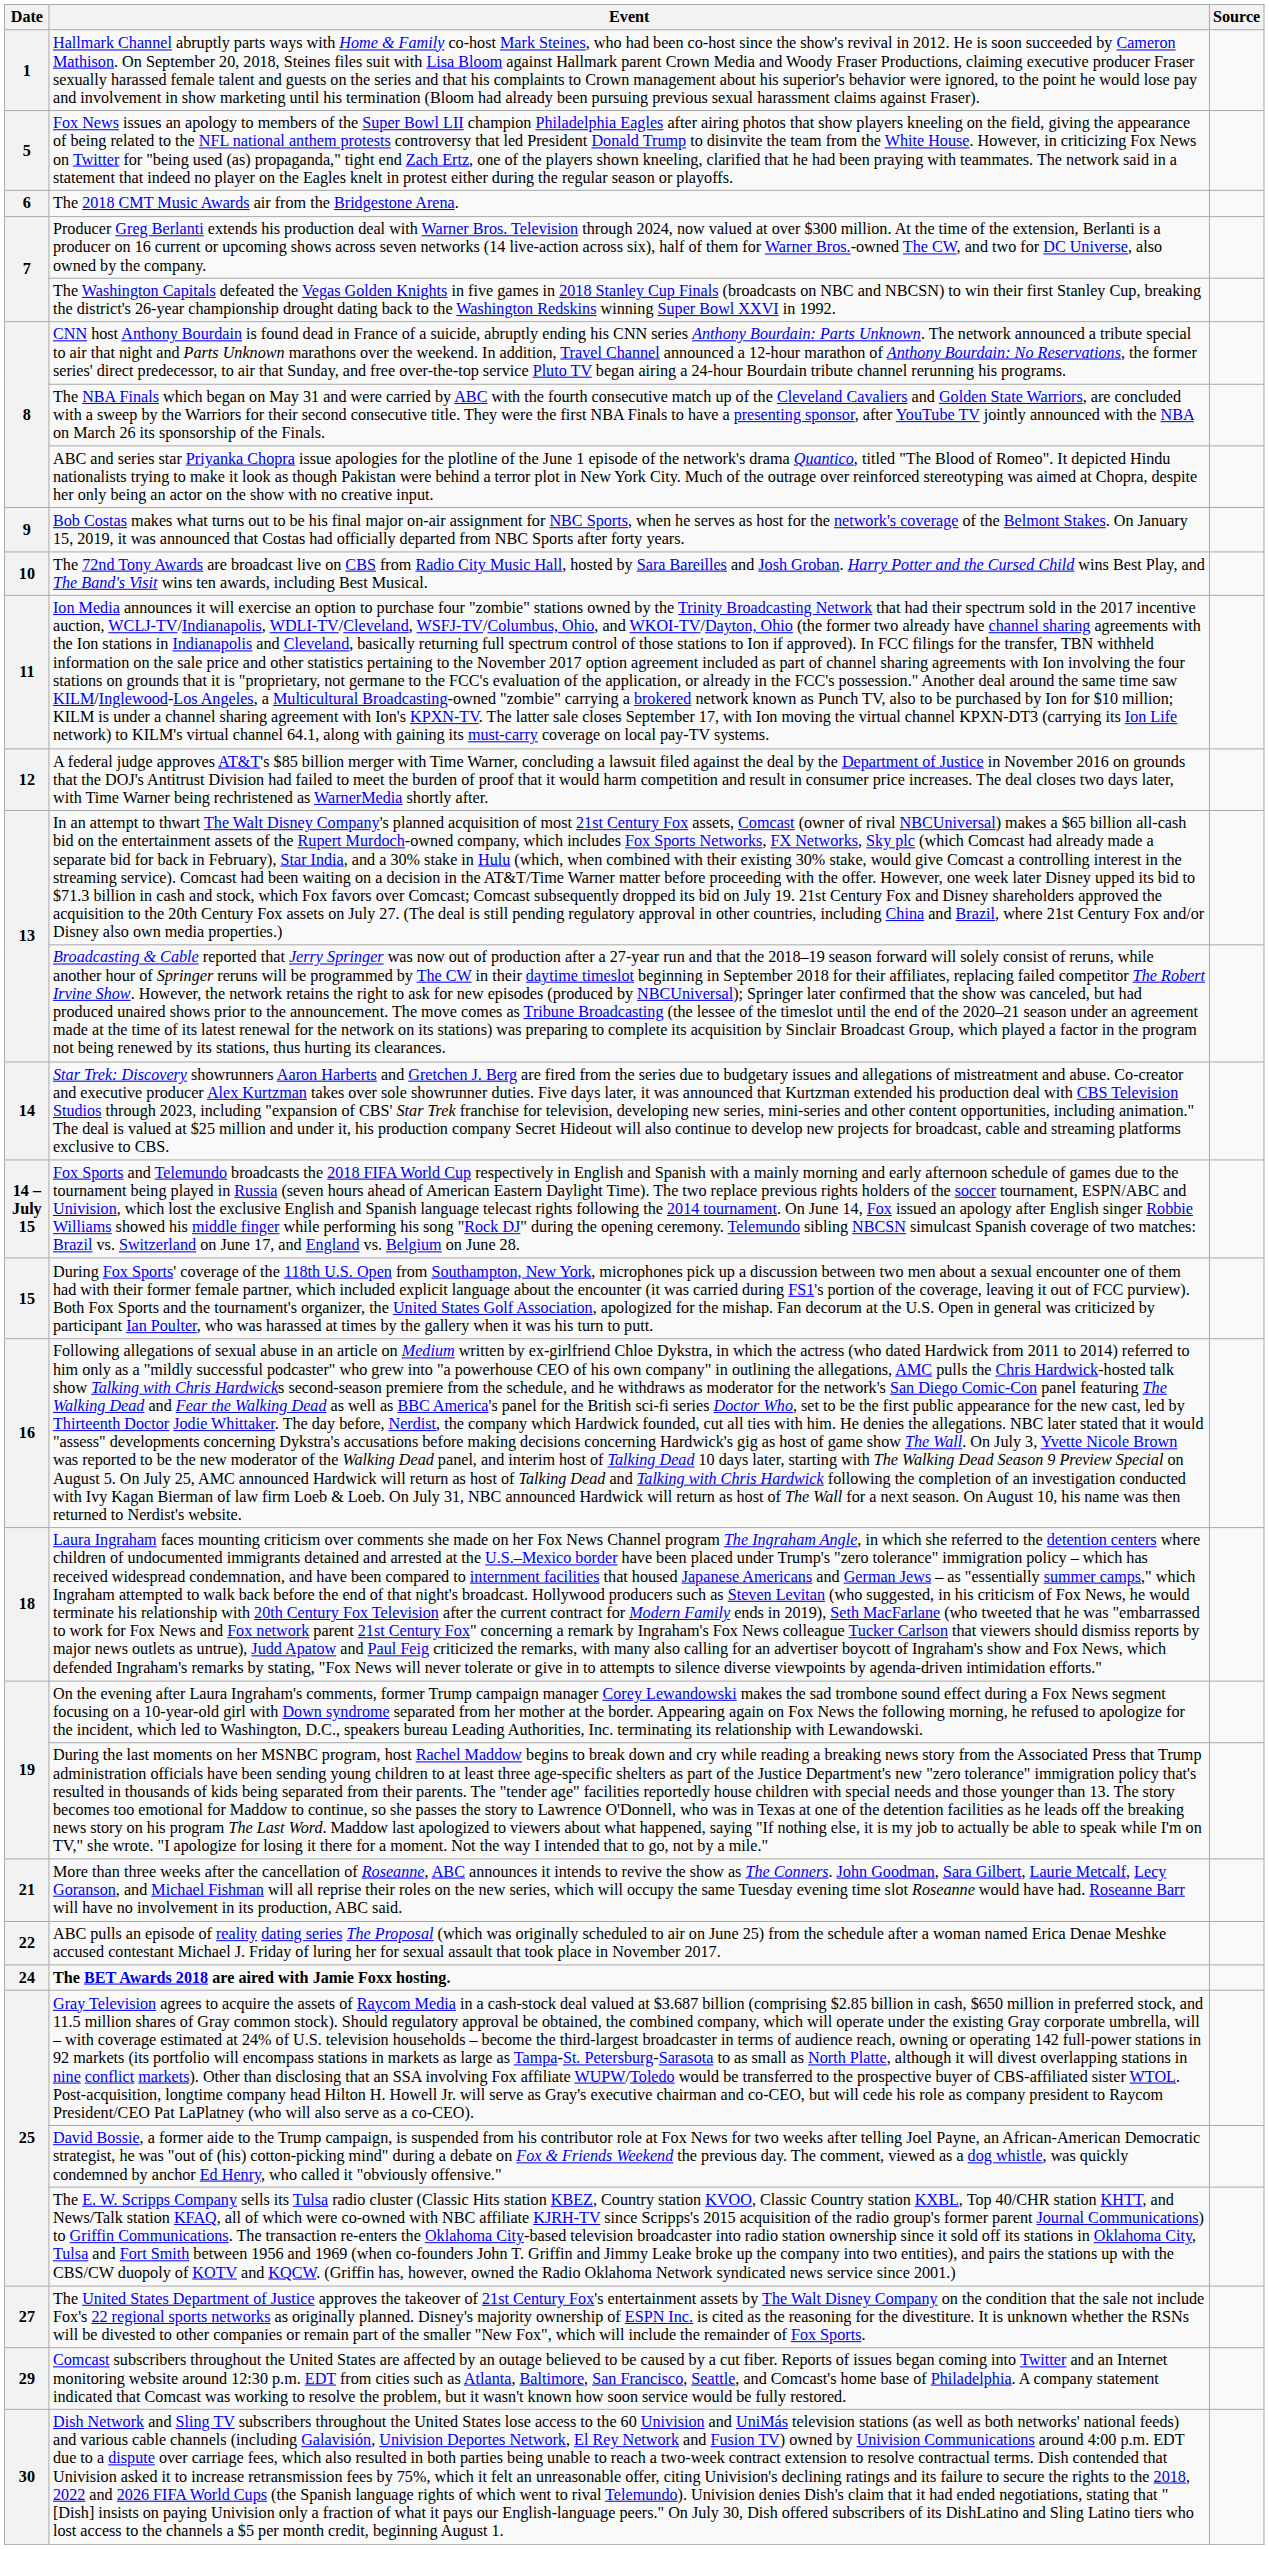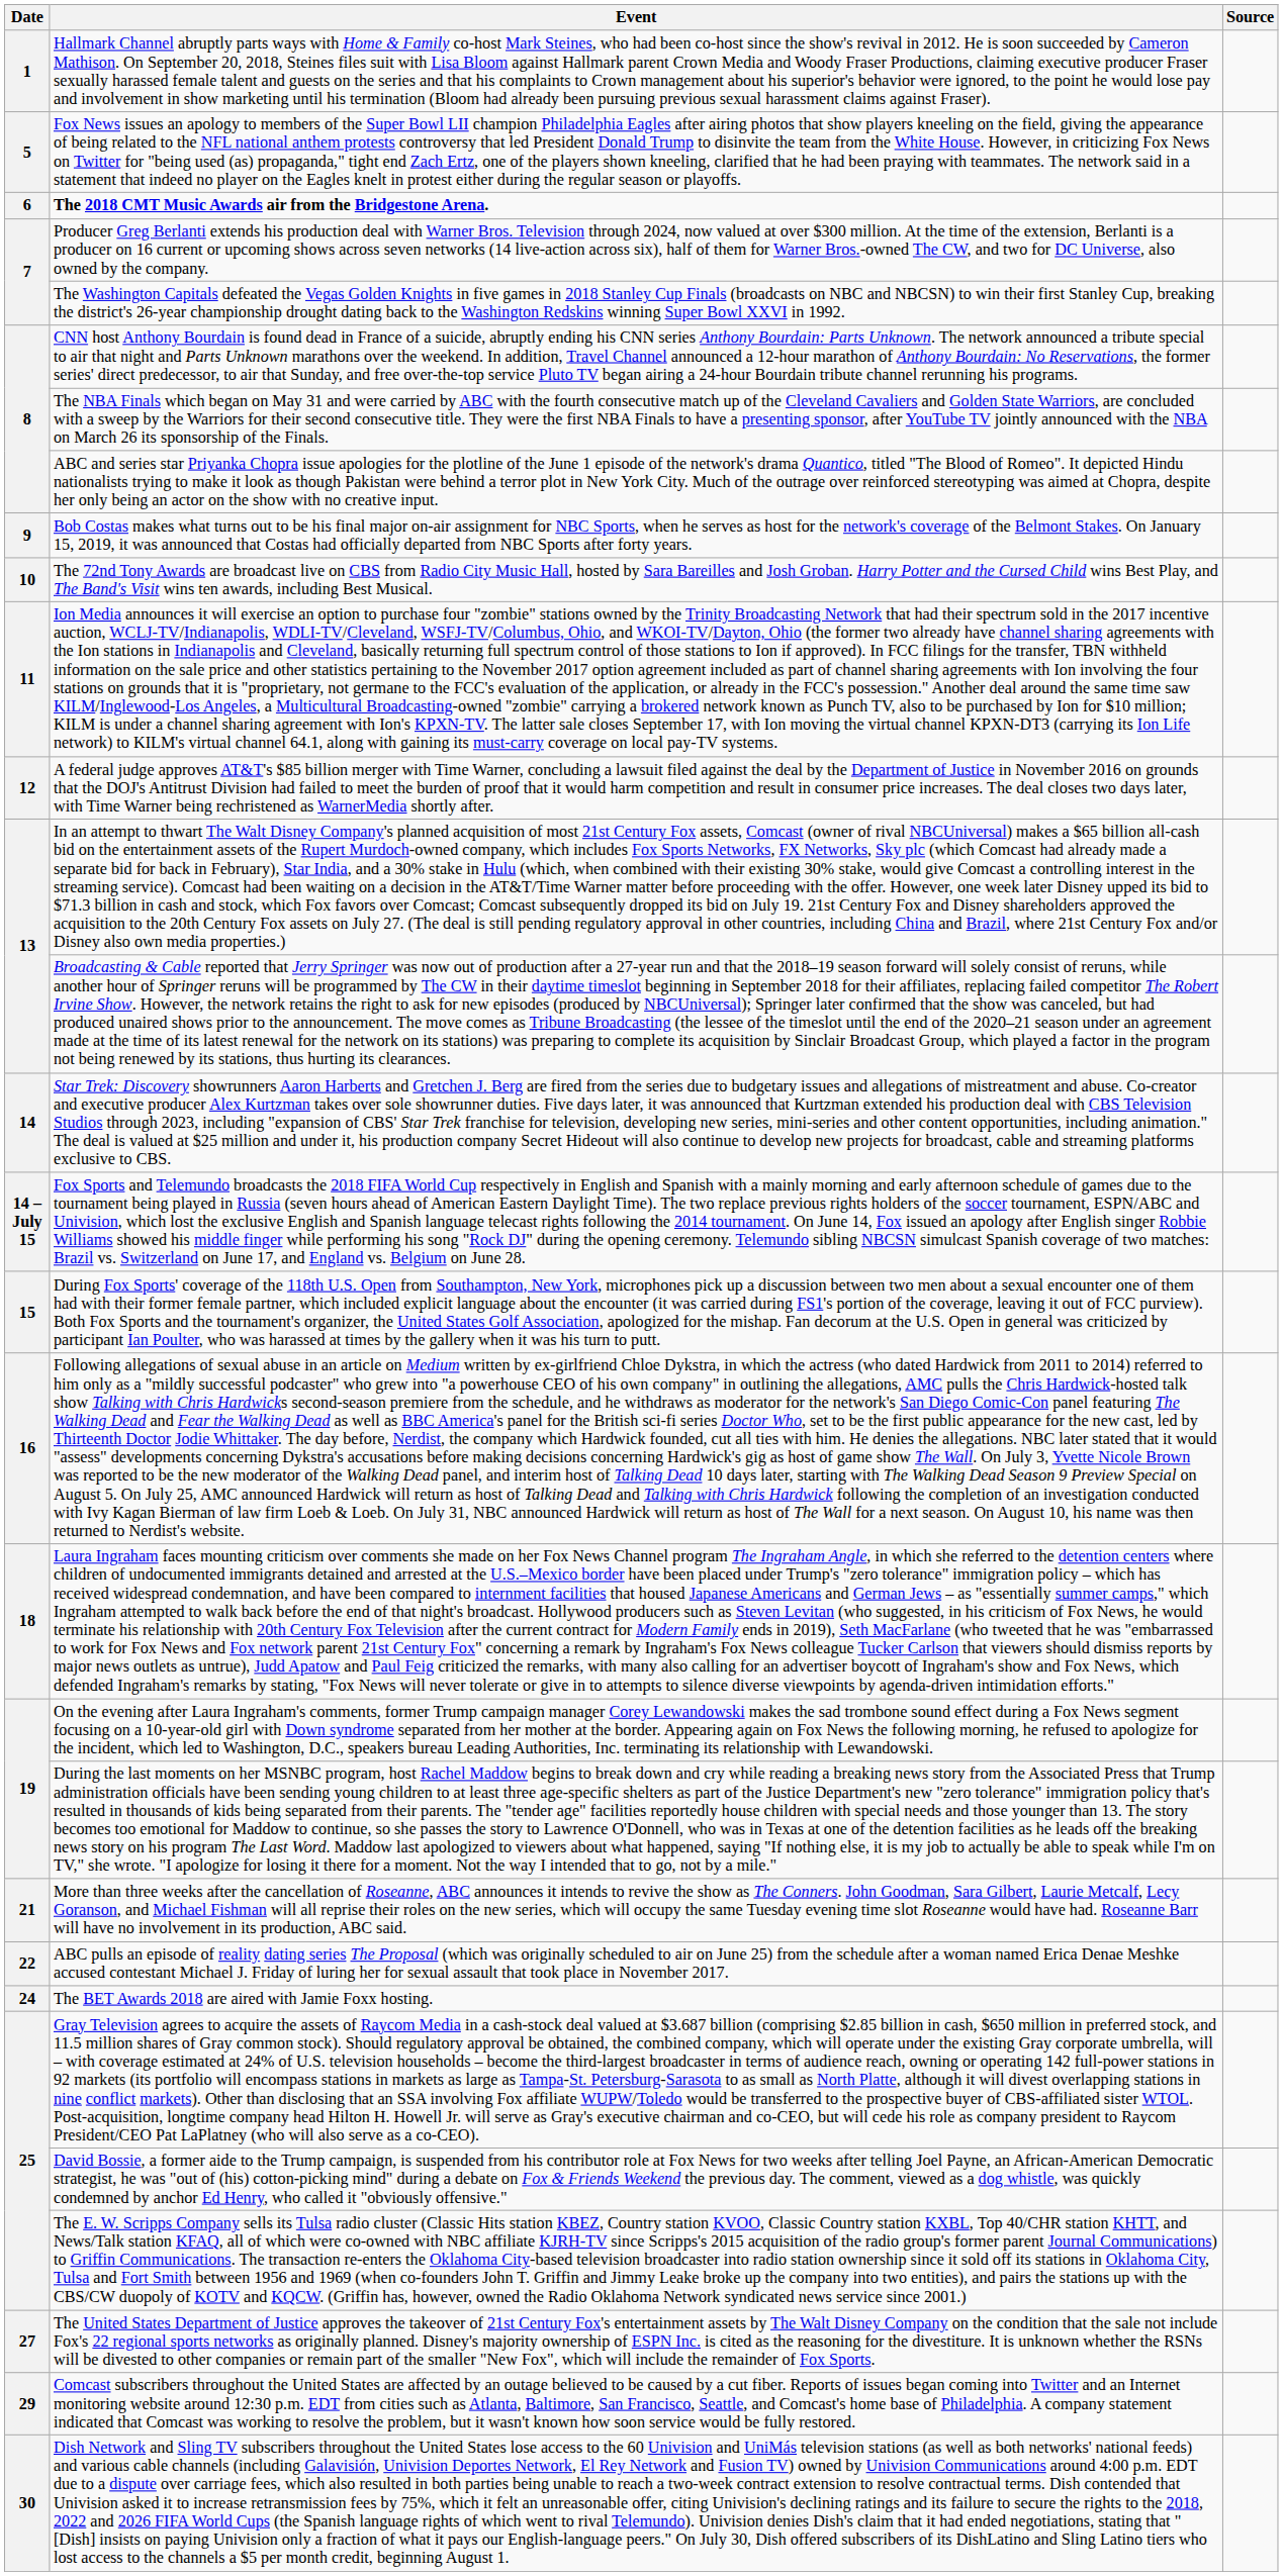The 2018 CMT Music Awards air from the Bridgestone Arena. | Event: normal -> bold
The BET Awards 2018 are aired with Jamie Foxx hosting. | Event: bold -> normal
